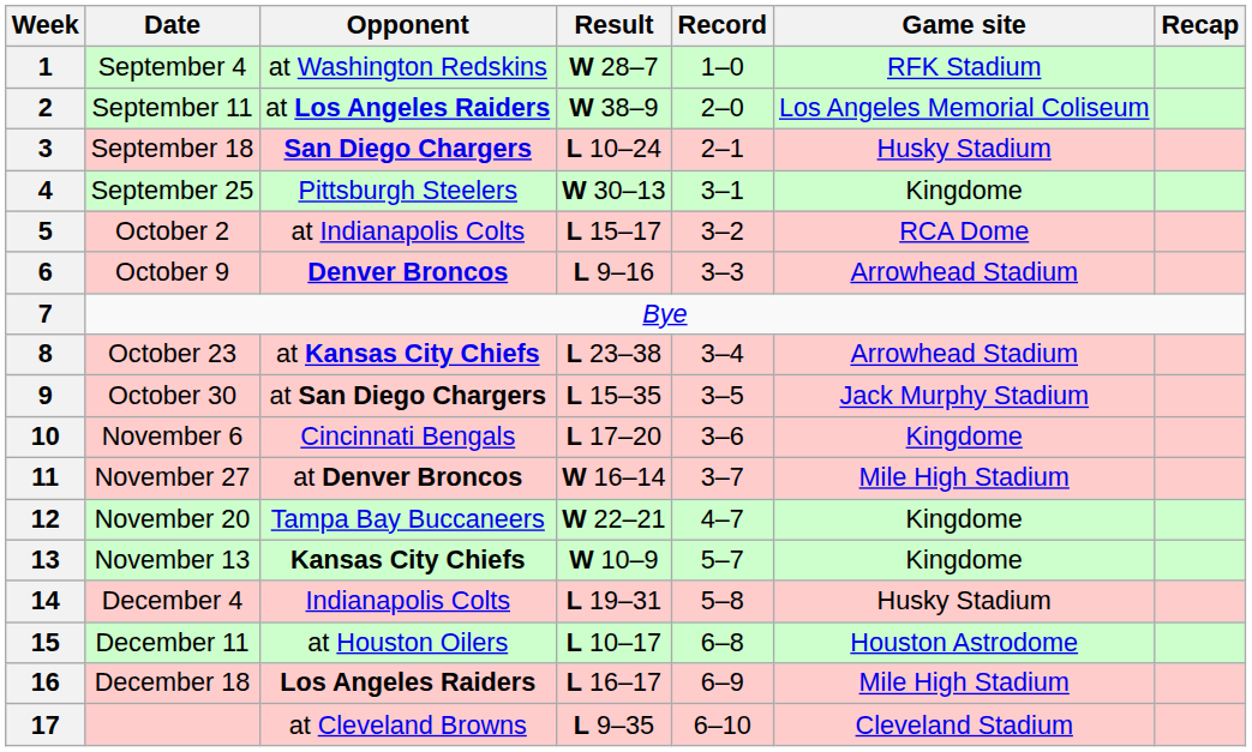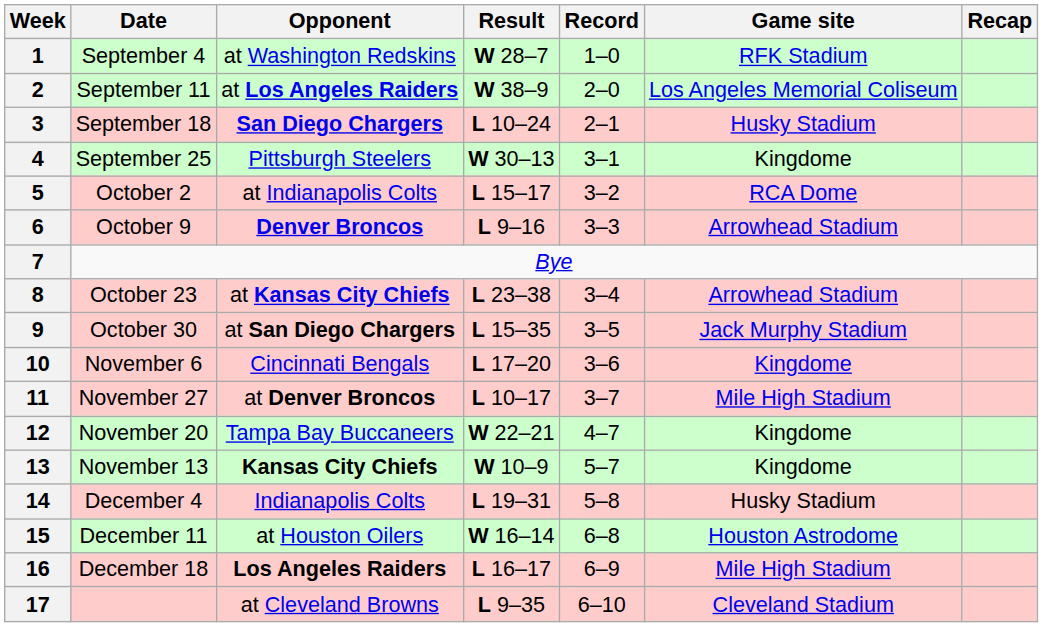11 | Result: W 16–14 -> L 10–17
15 | Result: L 10–17 -> W 16–14
